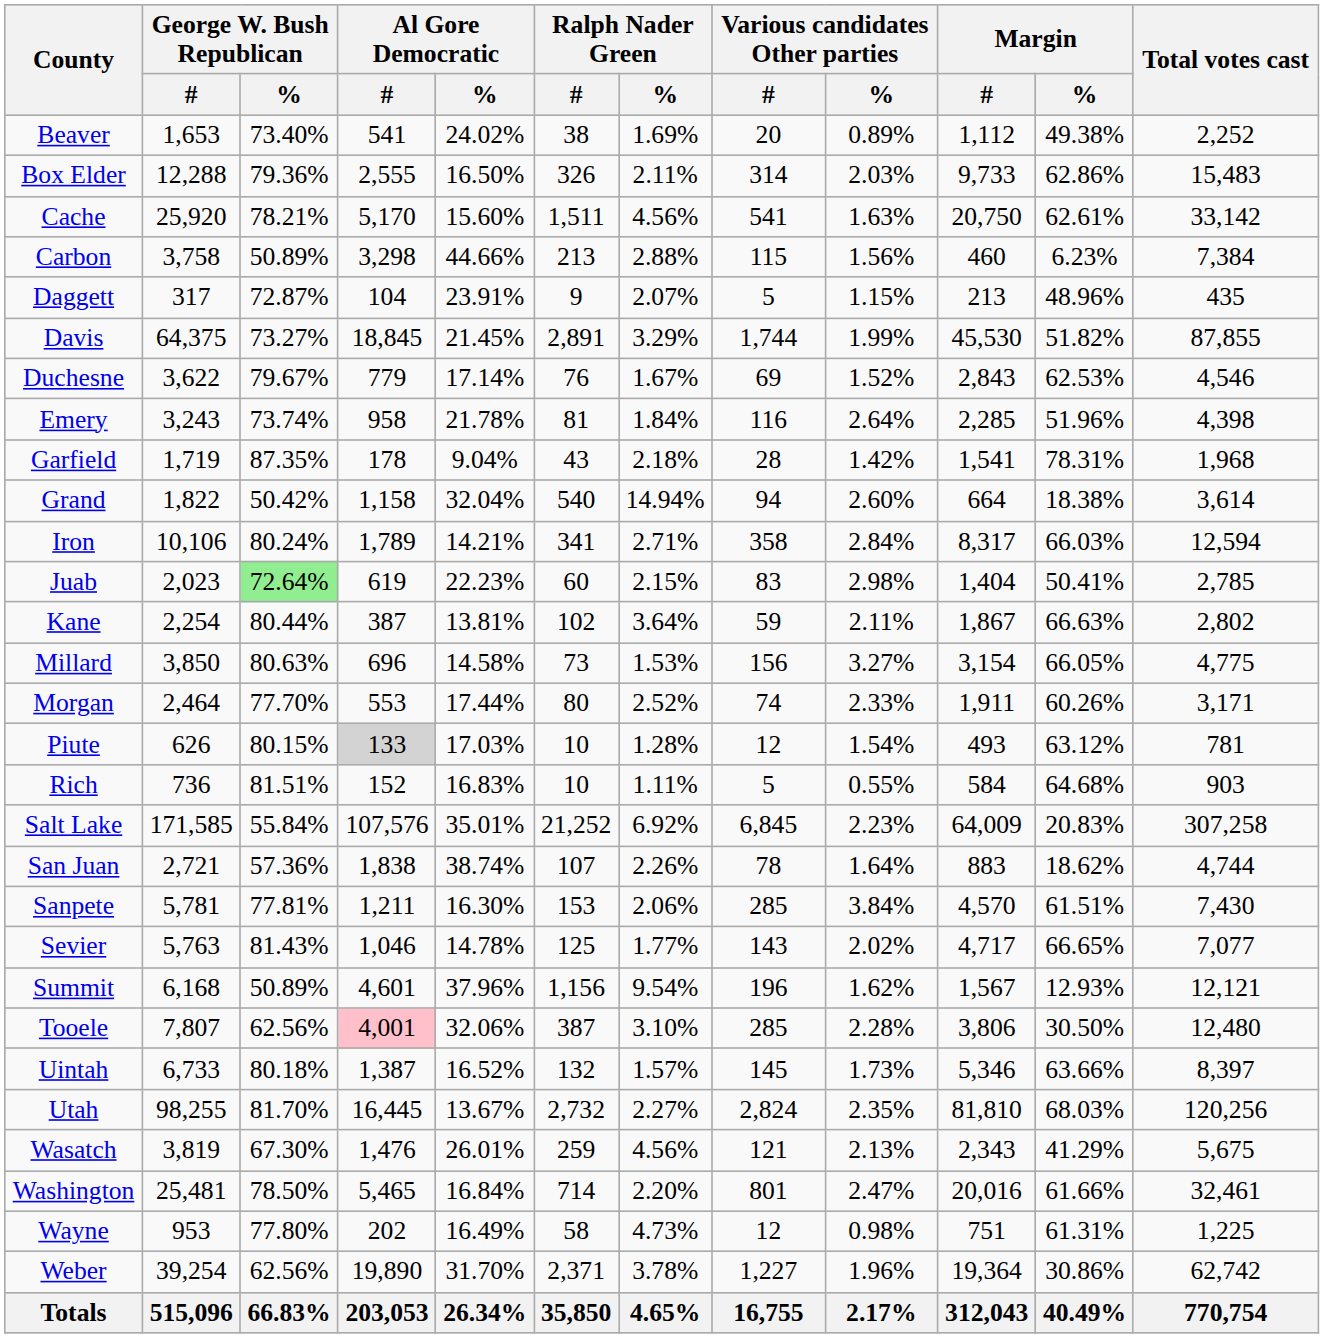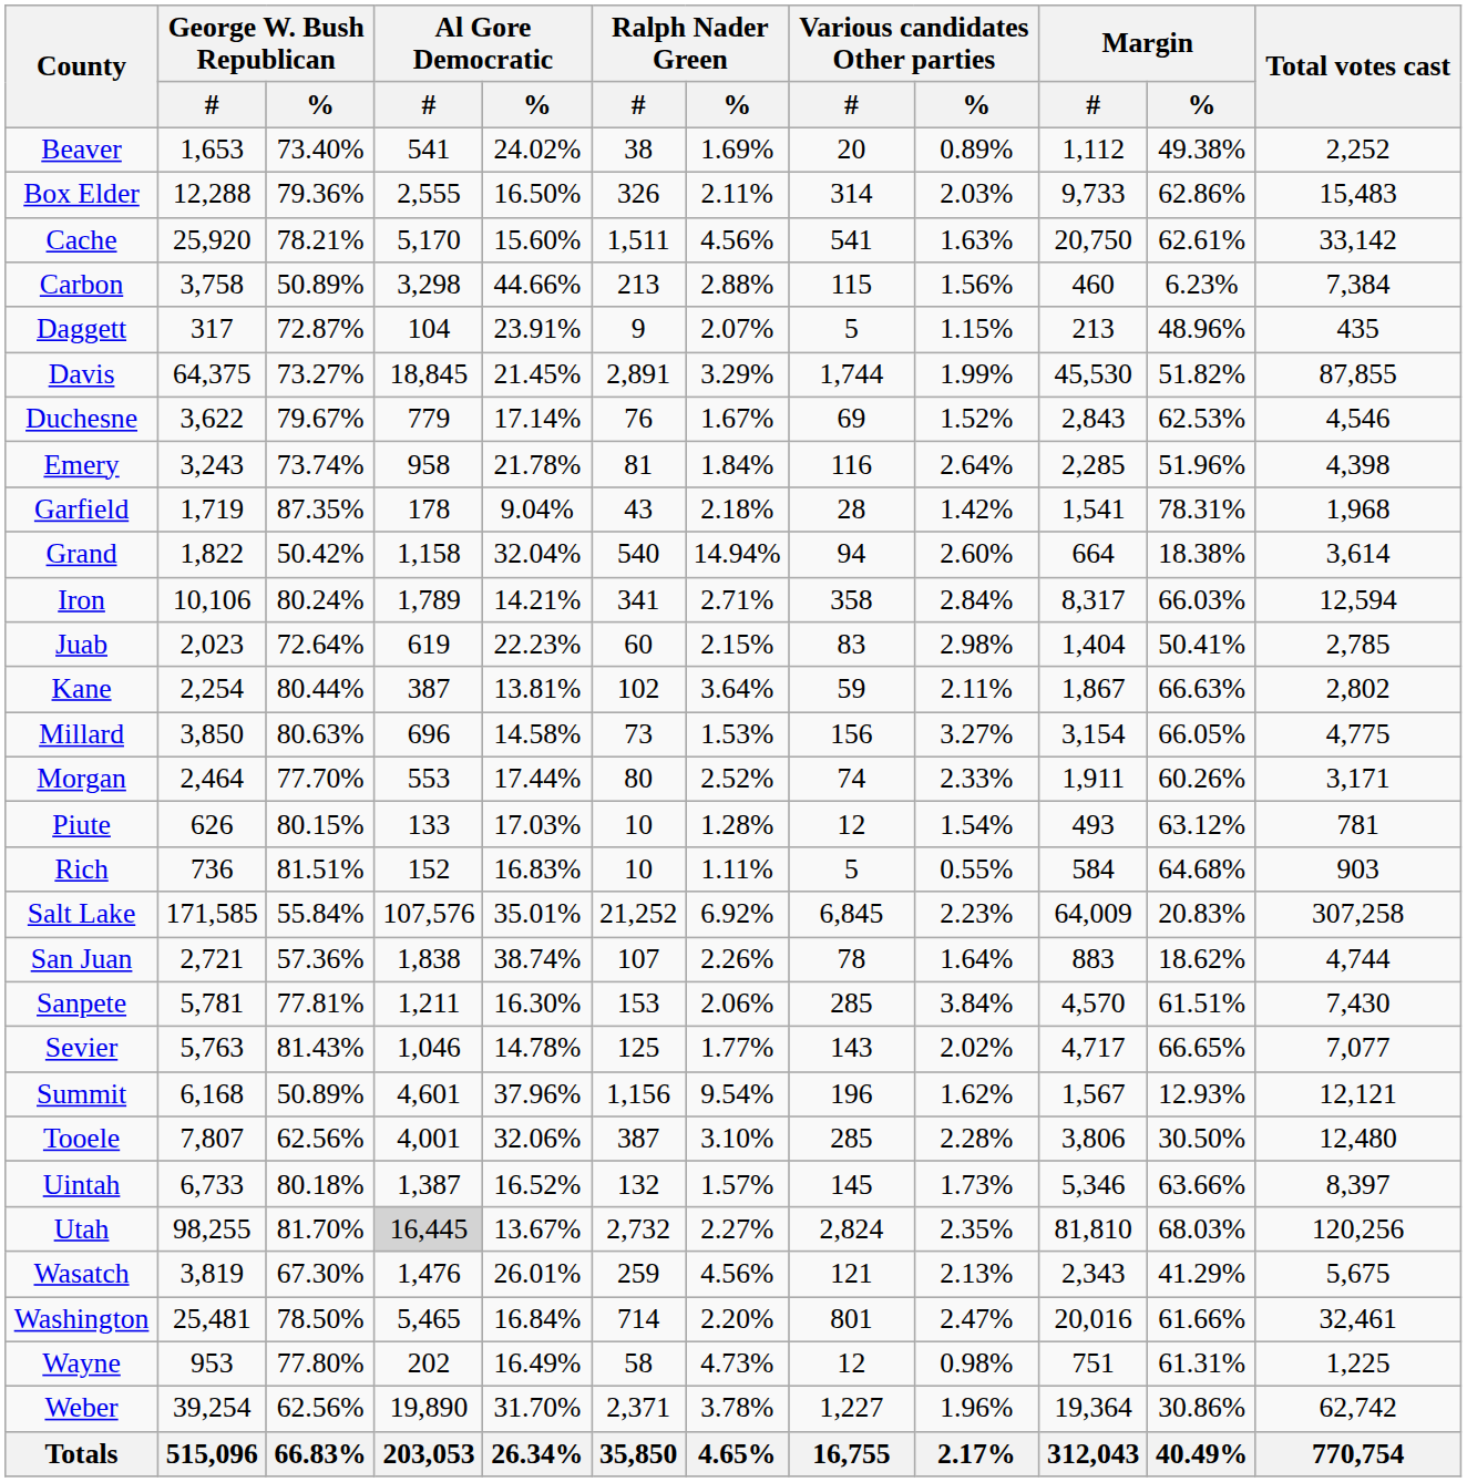Juab | George W. Bush Republican / %: lightgreen background -> no background
Piute | Al Gore Democratic / #: lightgrey background -> no background
Tooele | Al Gore Democratic / #: pink background -> no background
Utah | Al Gore Democratic / #: no background -> lightgrey background
